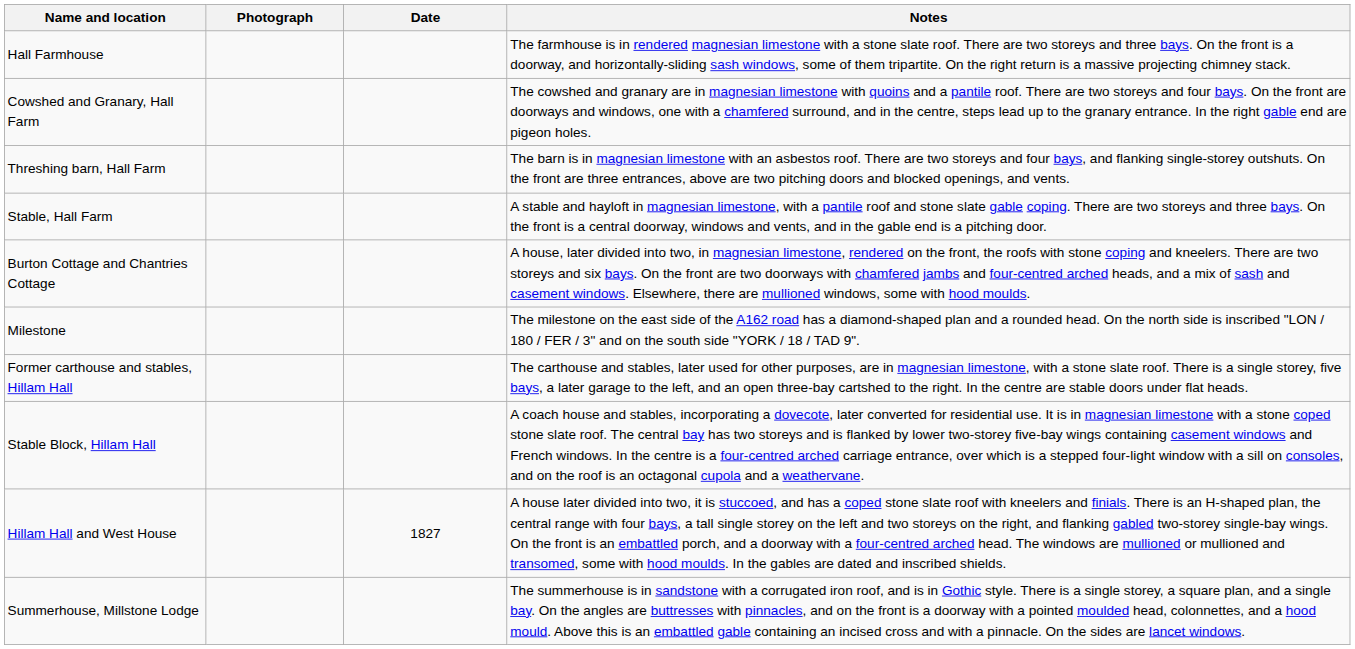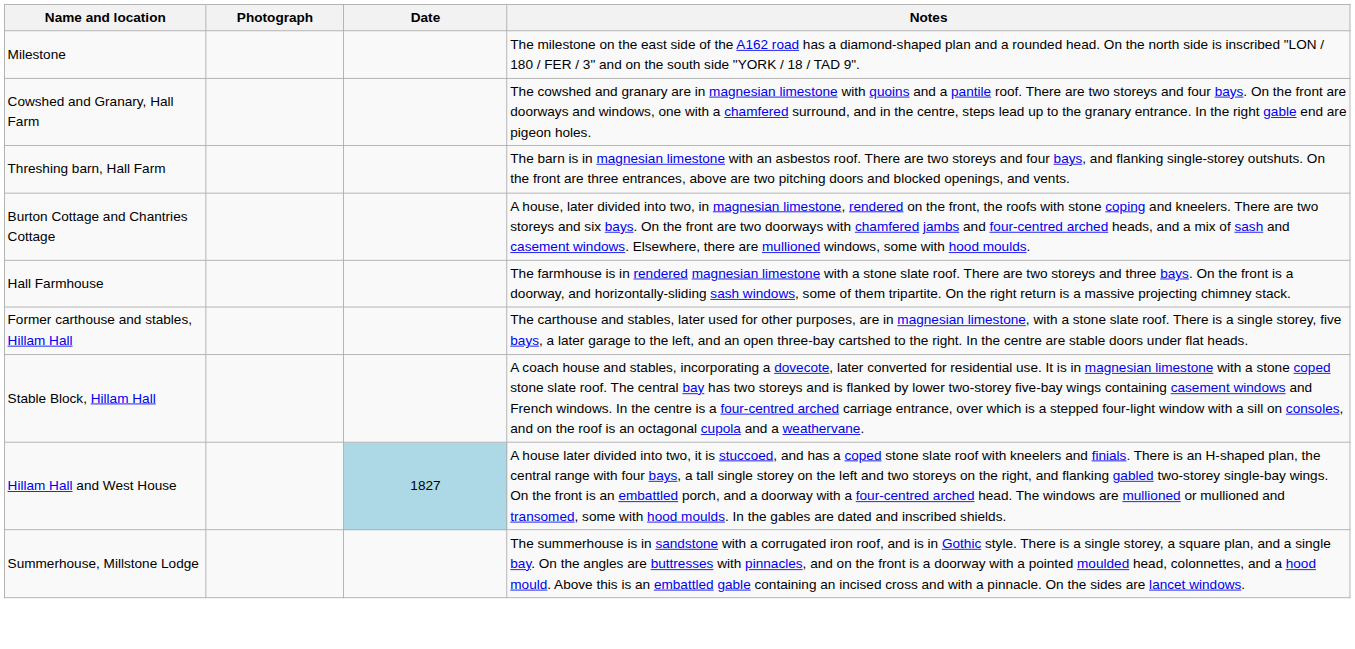rows swapped: Hall Farmhouse <-> Milestone
- row: Stable, Hall Farm | A stable and hayloft in magnesian limestone, with a pantile roof and stone slate gable coping. There are two storeys and three bays. On the front is a central doorway, windows and vents, and in the gable end is a pitching door.
Hillam Hall and West House | Date: no background -> lightblue background
